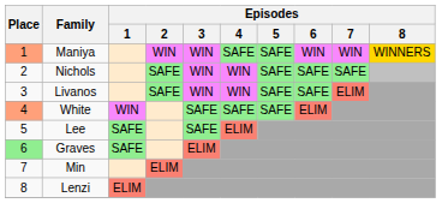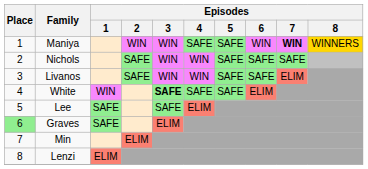Maniya | Place: lightsalmon background -> no background
Maniya | Episodes / 7: normal -> bold
White | Place: lightsalmon background -> no background
White | Episodes / 3: normal -> bold
